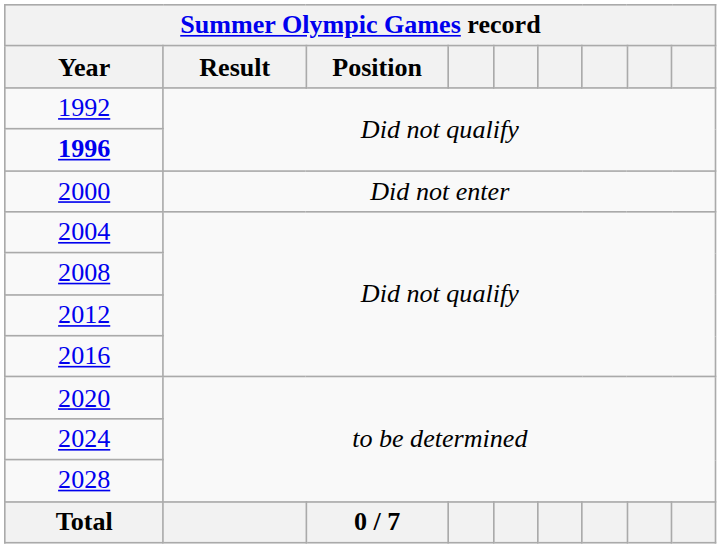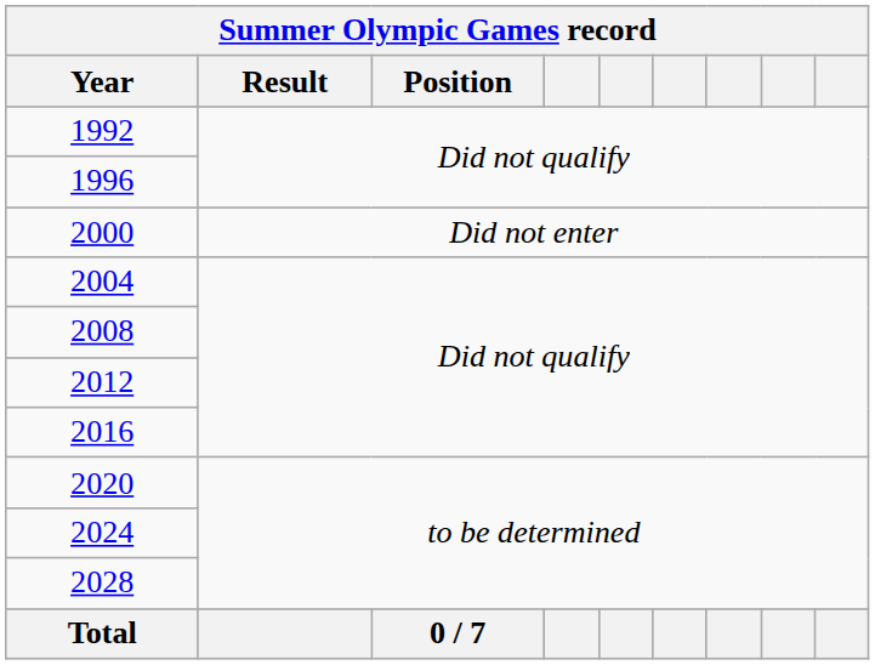1996 | Year: bold -> normal
